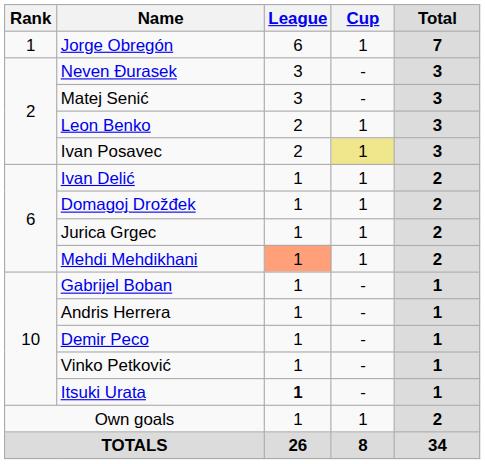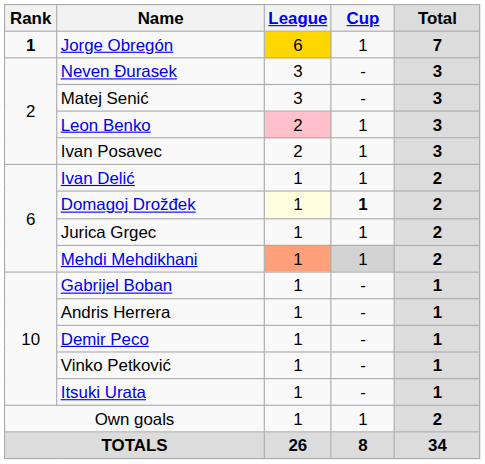Jorge Obregón | Rank: normal -> bold
Jorge Obregón | League: no background -> gold background
Leon Benko | League: no background -> pink background
Ivan Posavec | Cup: khaki background -> no background
Domagoj Drožđek | League: no background -> lightyellow background
Domagoj Drožđek | Cup: normal -> bold
Mehdi Mehdikhani | Cup: no background -> lightgrey background
Itsuki Urata | League: bold -> normal
